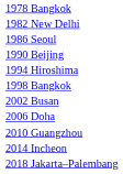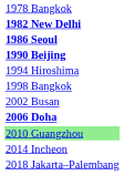1982 New Delhi | column 1: normal -> bold
1986 Seoul | column 1: normal -> bold
1990 Beijing | column 1: normal -> bold
2006 Doha | column 1: normal -> bold
2010 Guangzhou | column 1: no background -> lightgreen background
